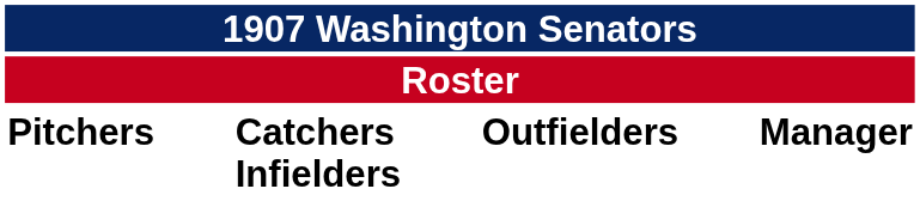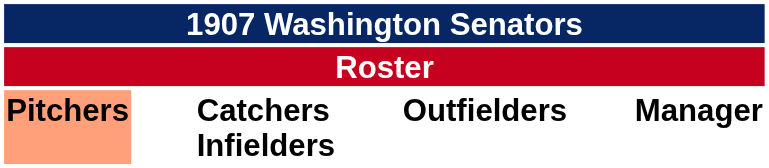Pitchers | column 1: no background -> lightsalmon background
